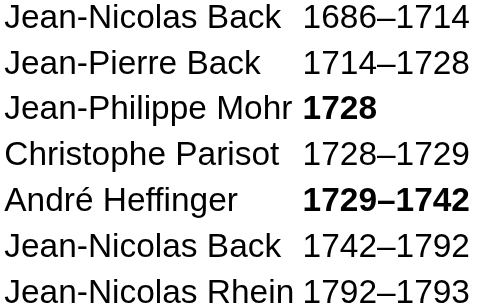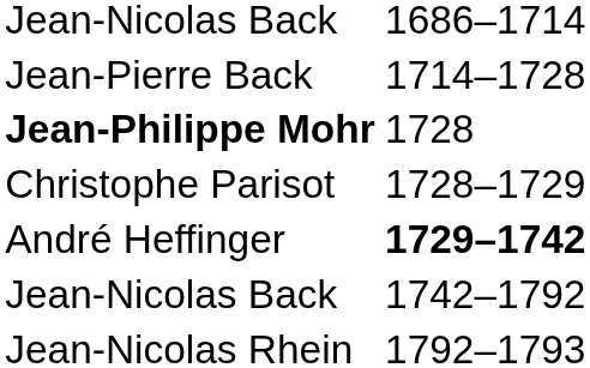row 3 | column 1: normal -> bold
row 3 | column 2: bold -> normal
